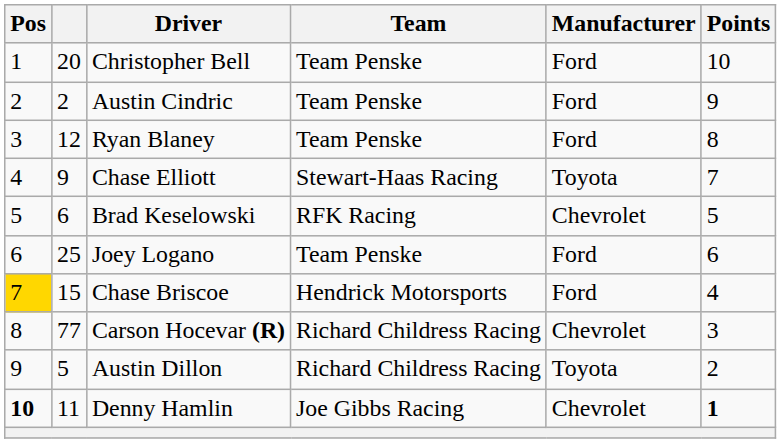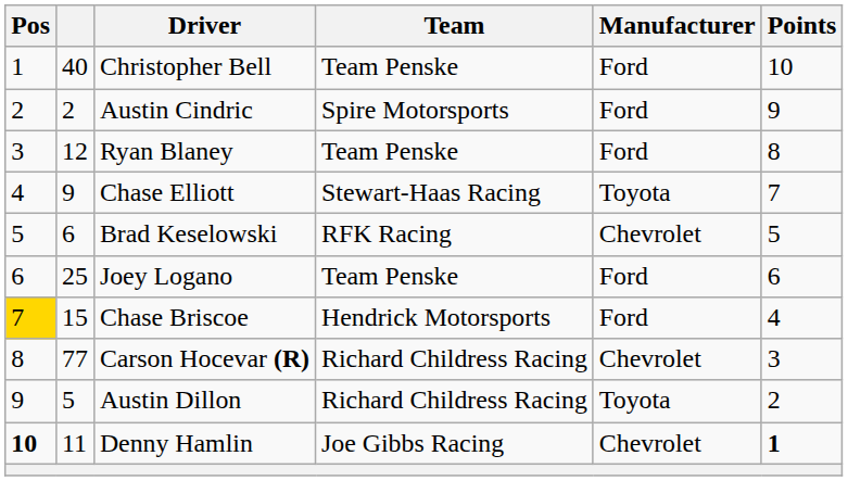Christopher Bell | column 2: 20 -> 40
Austin Cindric | Team: Team Penske -> Spire Motorsports
